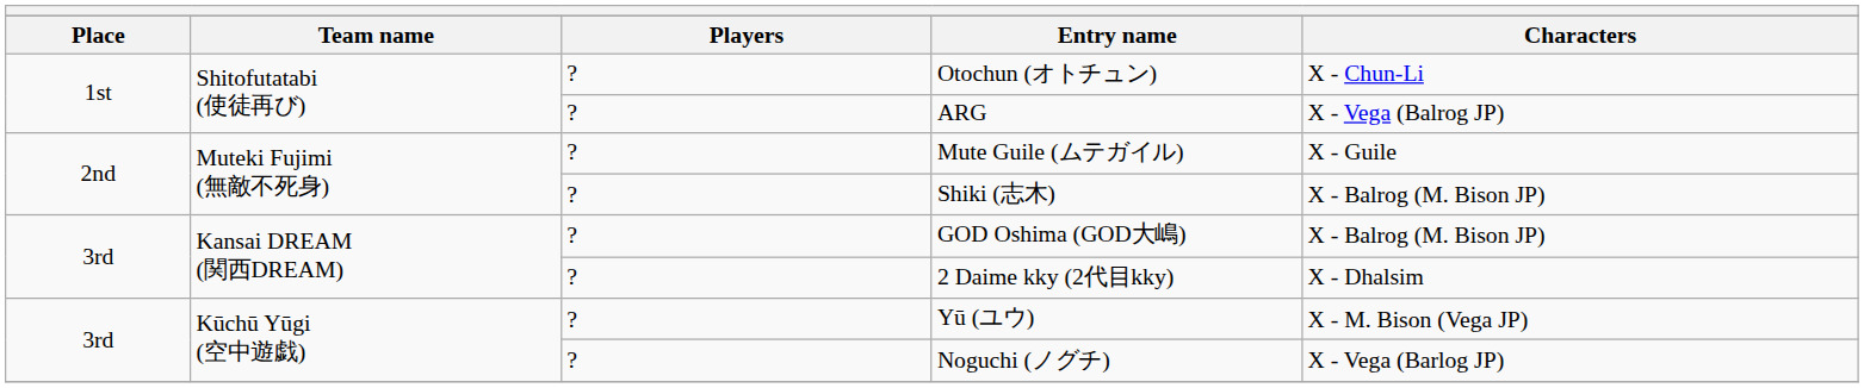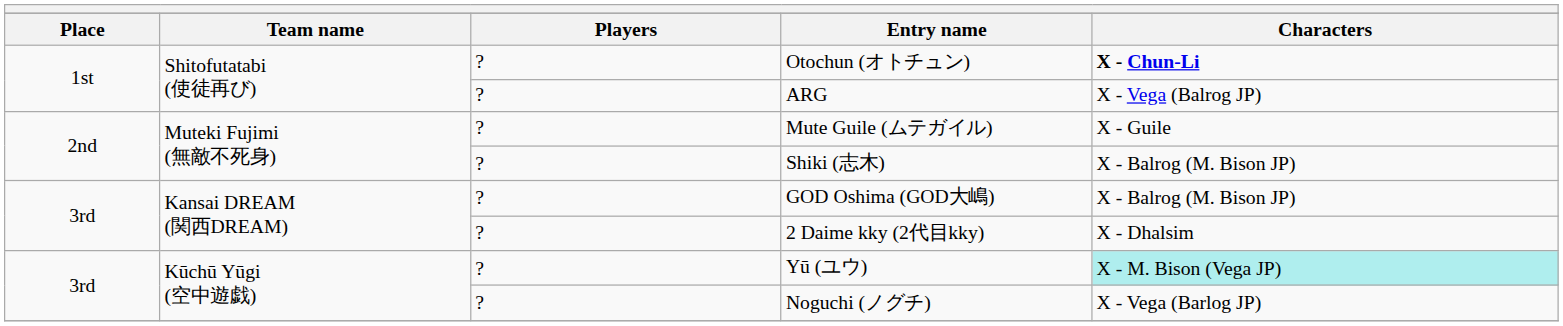Otochun (オトチュン) | Characters: normal -> bold
Yū (ユウ) | Characters: no background -> paleturquoise background
